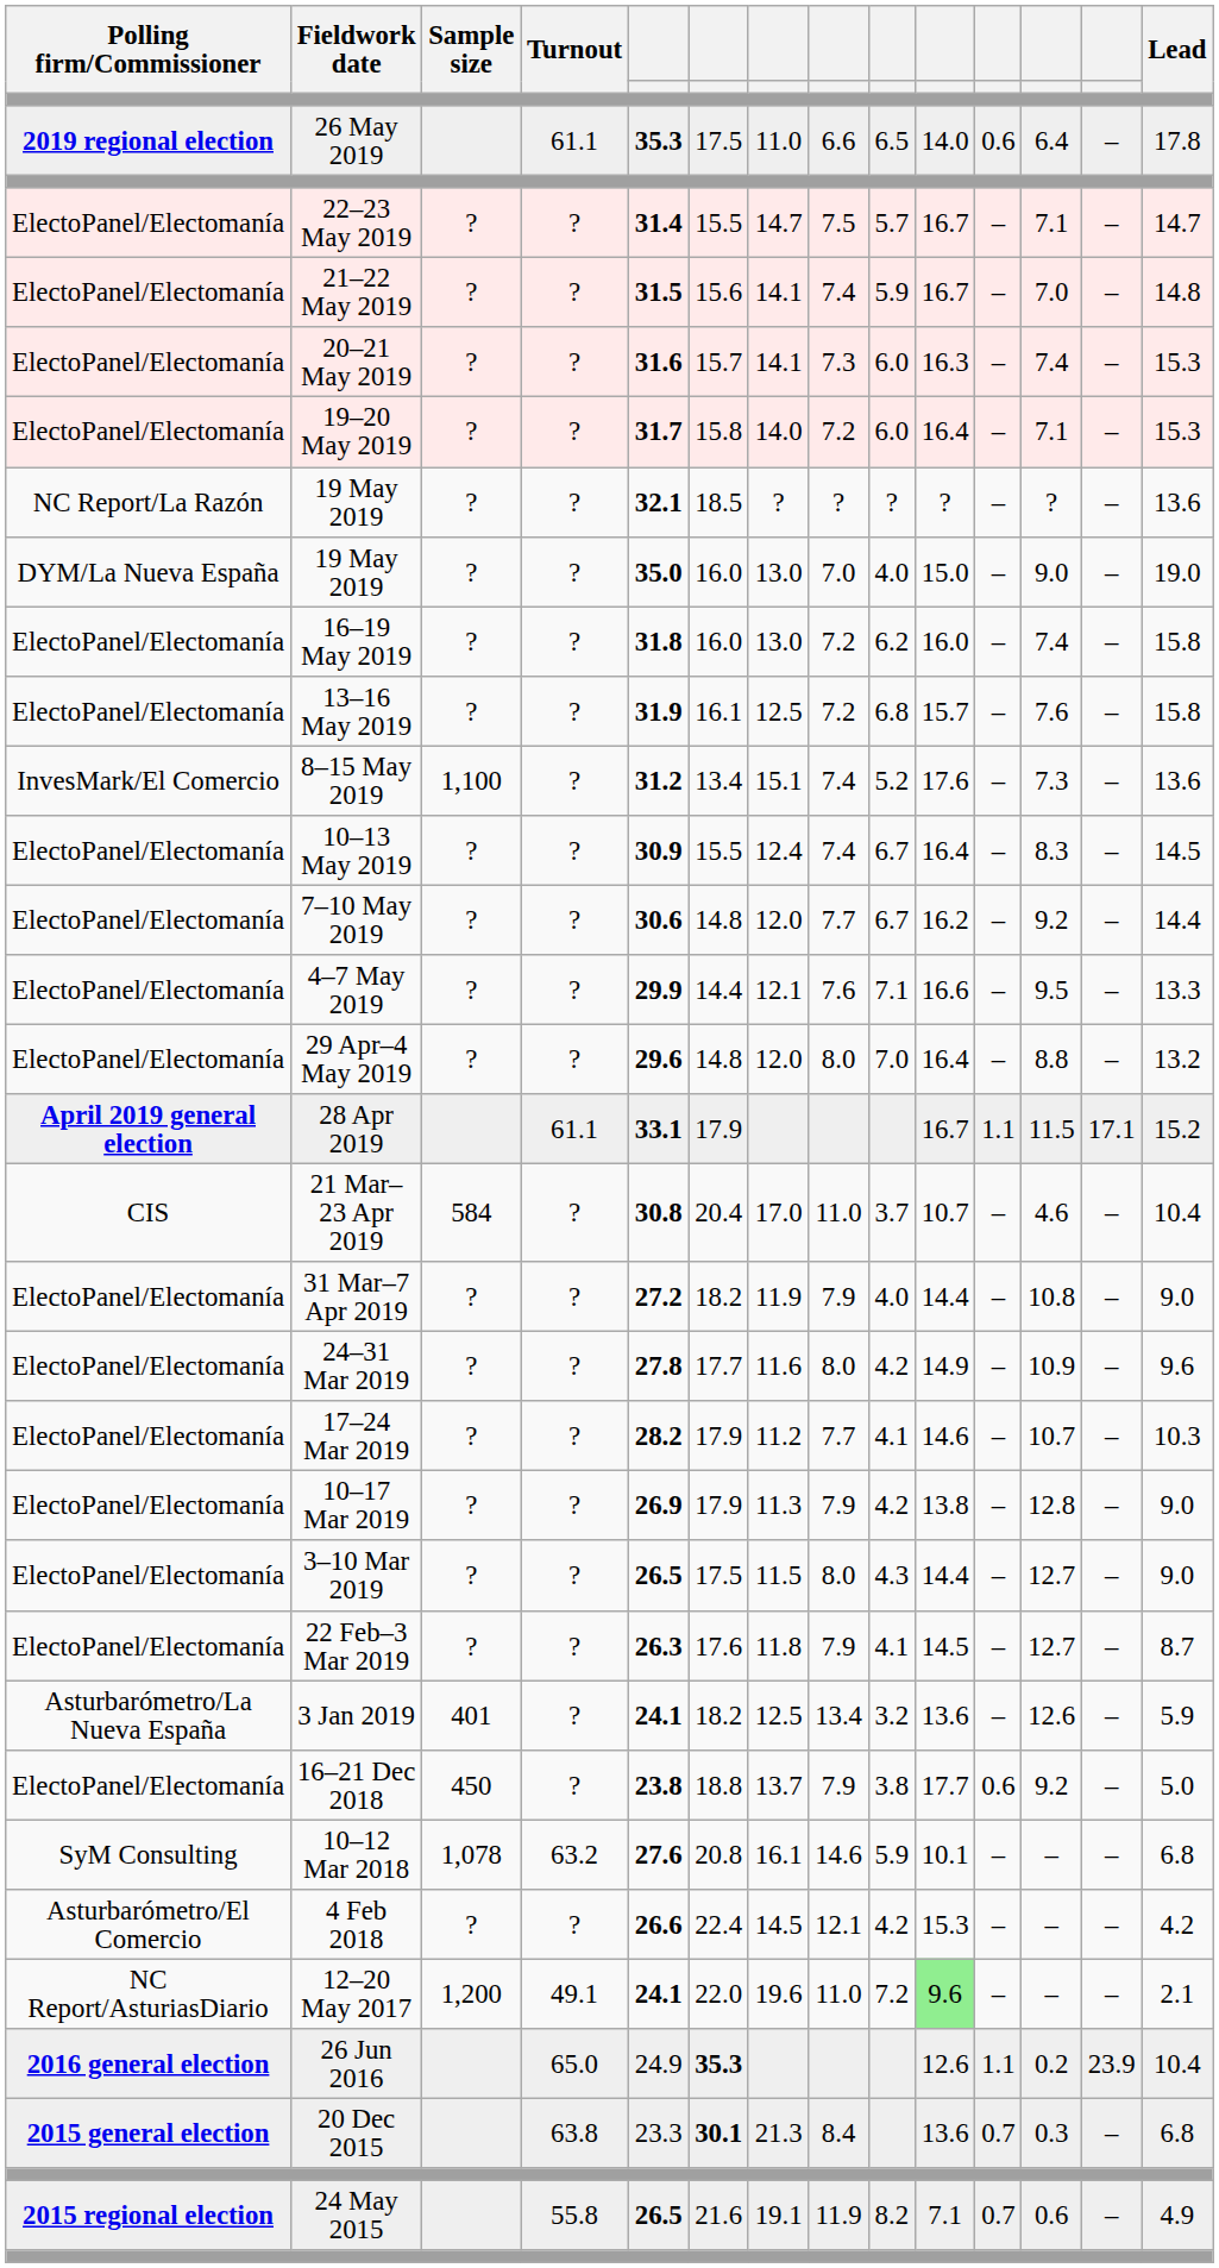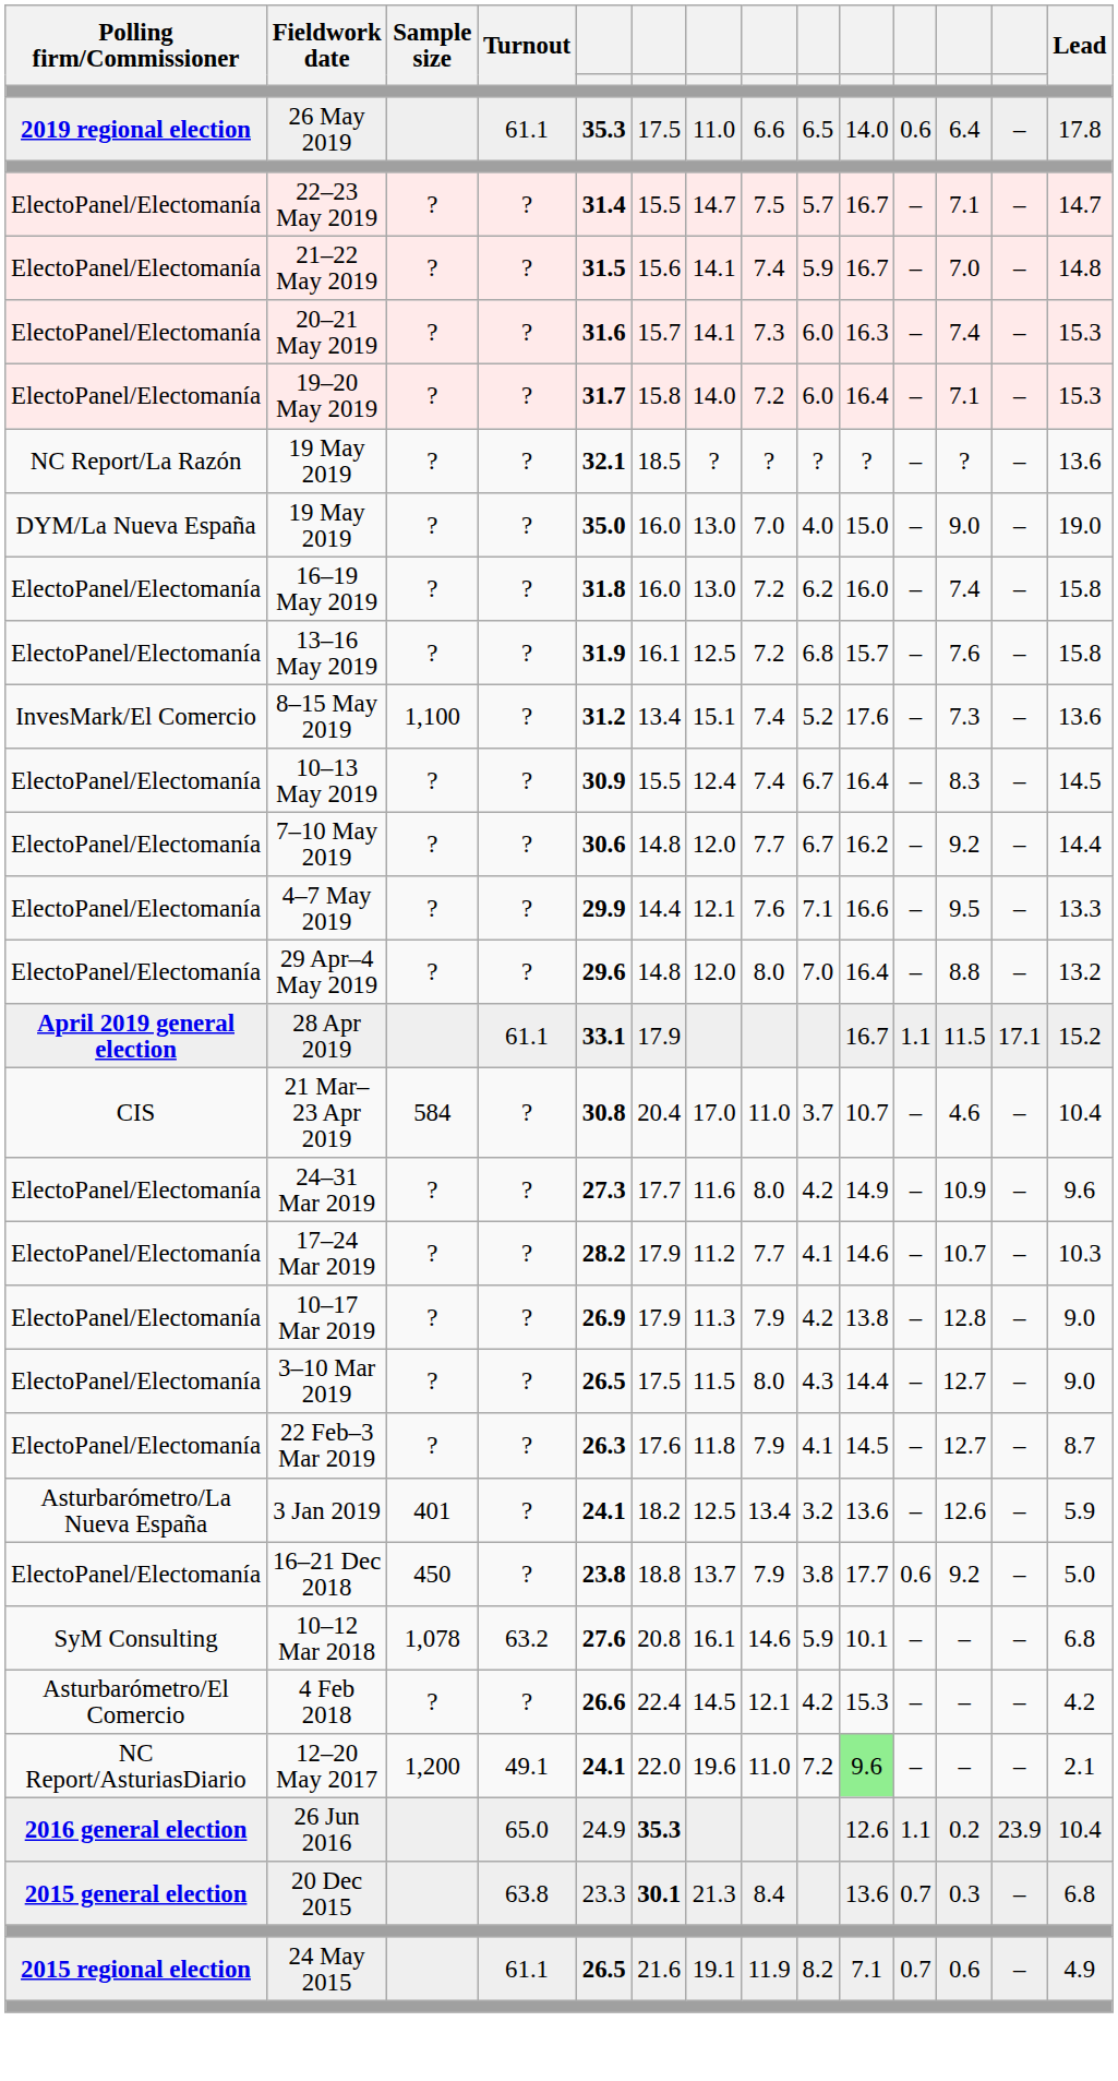- row: ElectoPanel/Electomanía | 31 Mar–7 Apr 2019 | ? | ? | 27.2 | 18.2 | 11.9 | 7.9 | 4.0 | 14.4 | – | 10.8 | – | 9.0
24–31 Mar 2019 | column 5: 27.8 -> 27.3
24 May 2015 | Turnout: 55.8 -> 61.1
